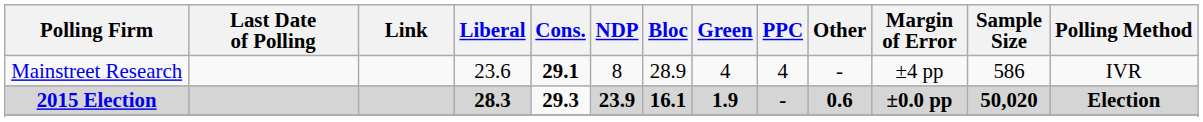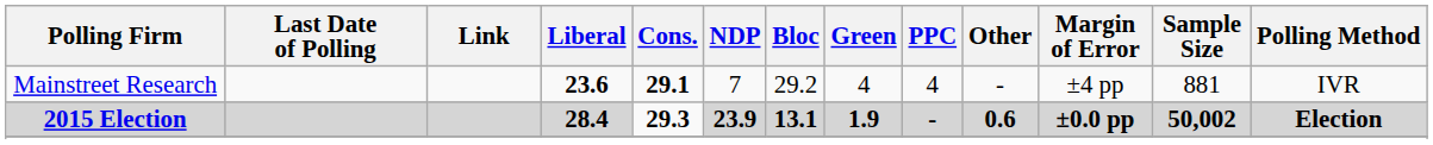Mainstreet Research | Liberal: normal -> bold
Mainstreet Research | NDP: 8 -> 7
Mainstreet Research | Bloc: 28.9 -> 29.2
Mainstreet Research | Sample Size: 586 -> 881
2015 Election | Liberal: 28.3 -> 28.4
2015 Election | Bloc: 16.1 -> 13.1
2015 Election | Sample Size: 50,020 -> 50,002
